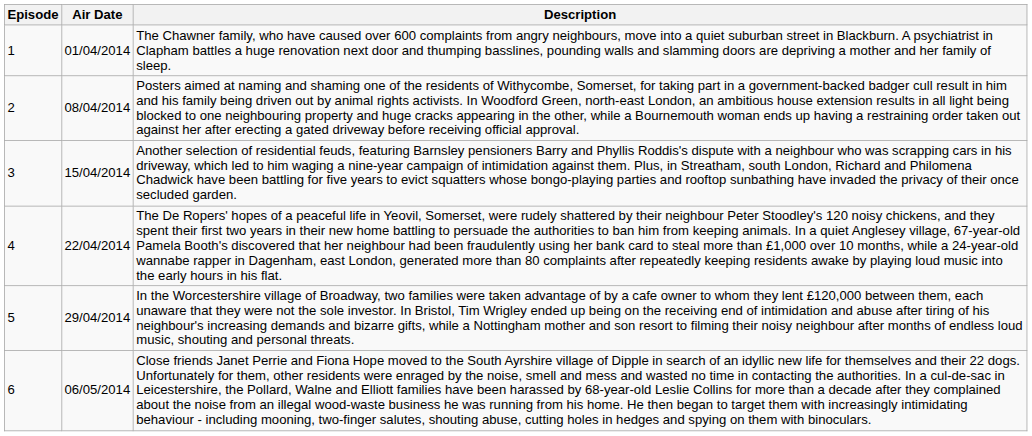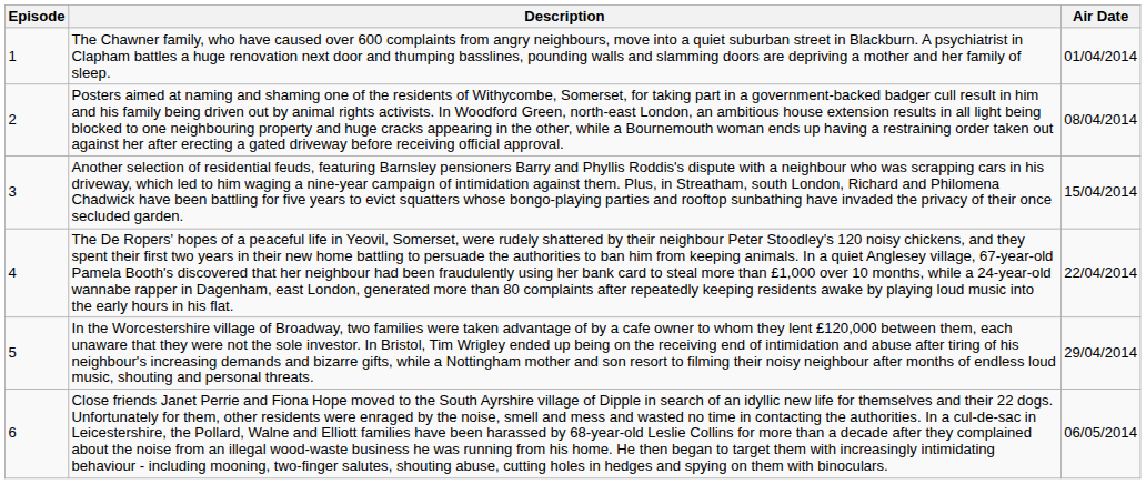columns swapped: Air Date <-> Description
